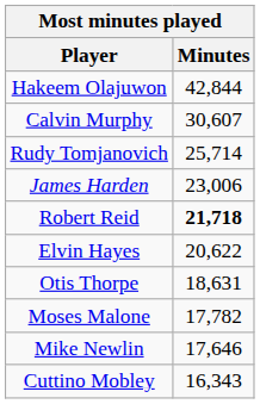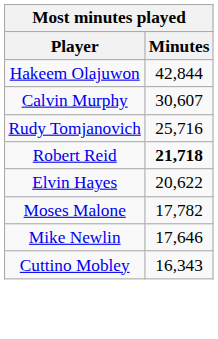Rudy Tomjanovich | Minutes: 25,714 -> 25,716
- row: James Harden | 23,006
- row: Otis Thorpe | 18,631
